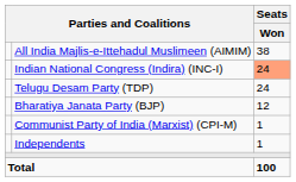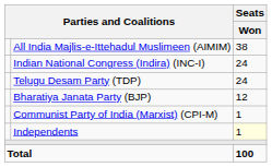Indian National Congress (Indira) (INC-I) | Seats / Won: lightsalmon background -> no background
Independents | Seats / Won: no background -> lightyellow background
